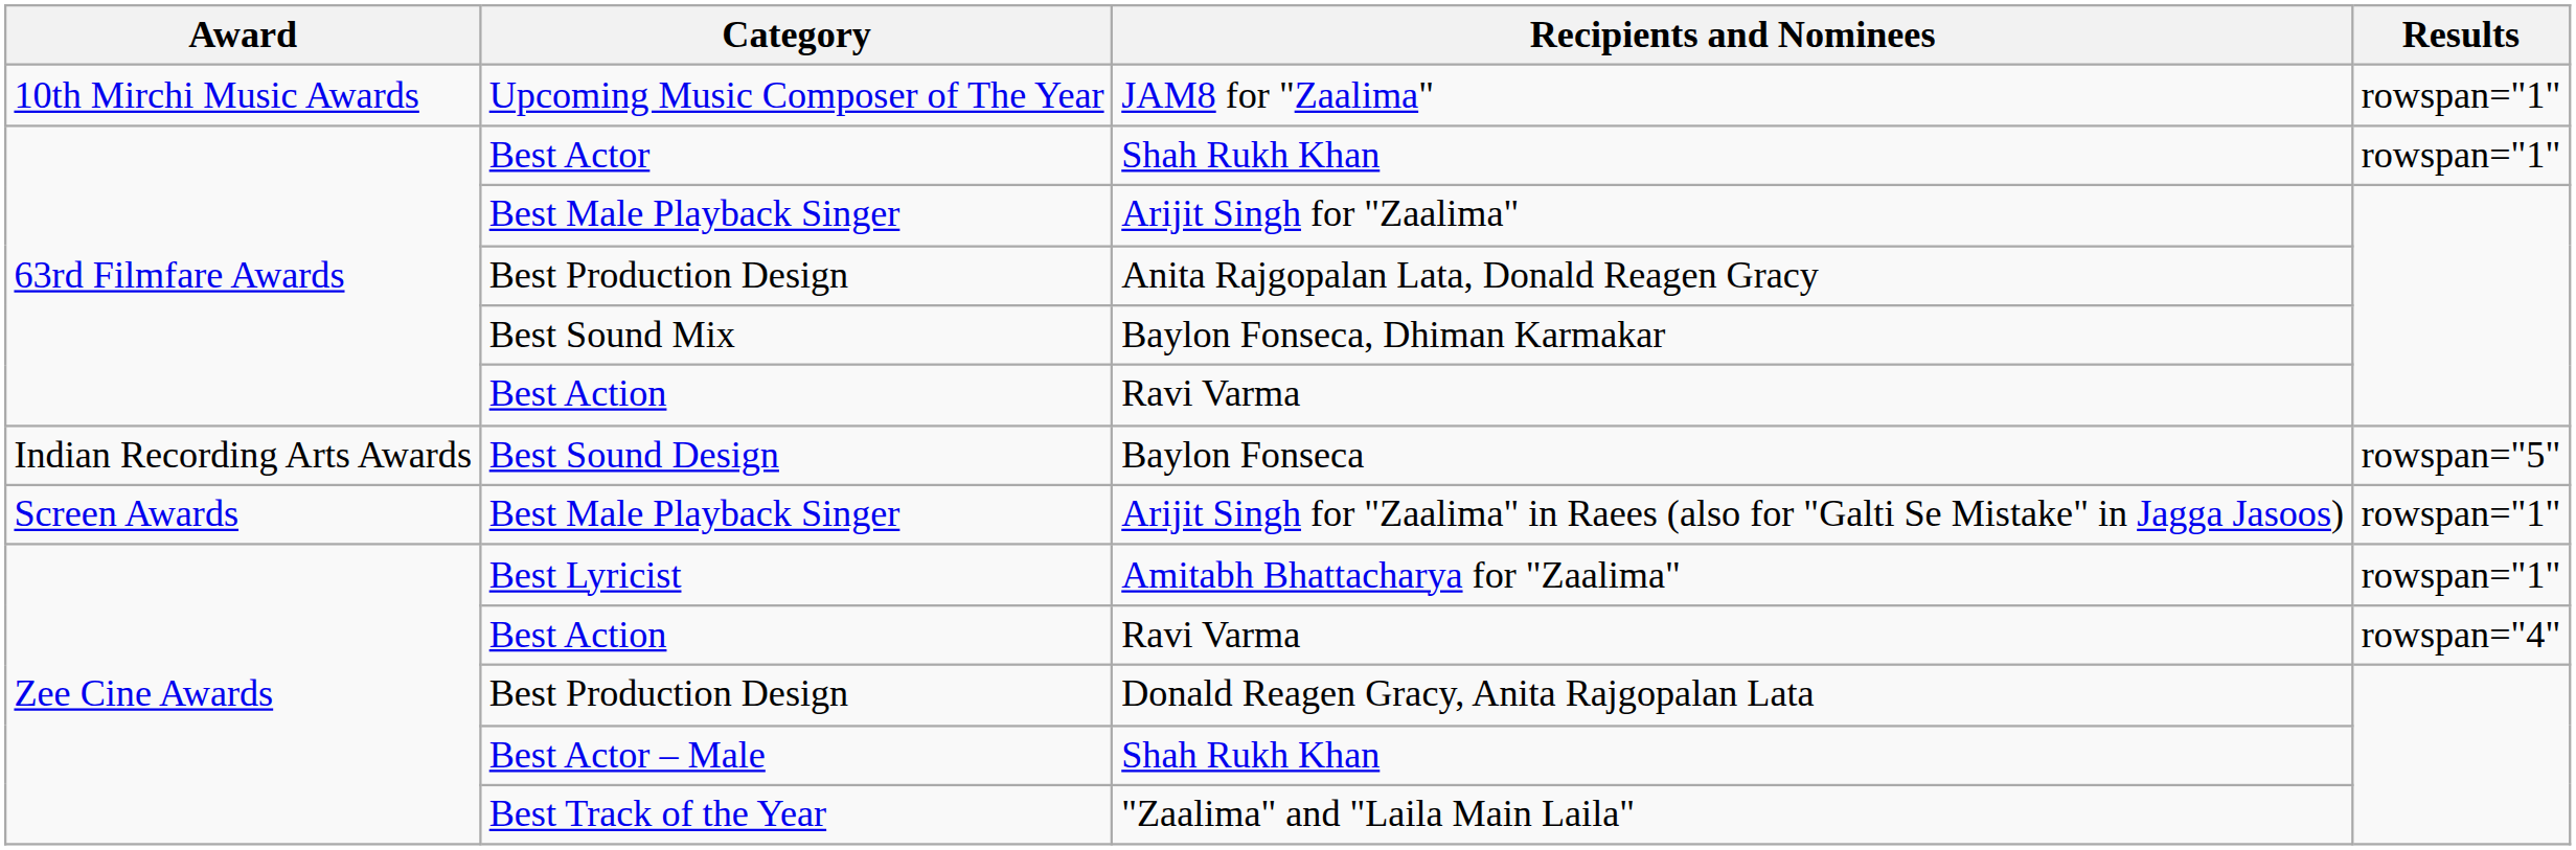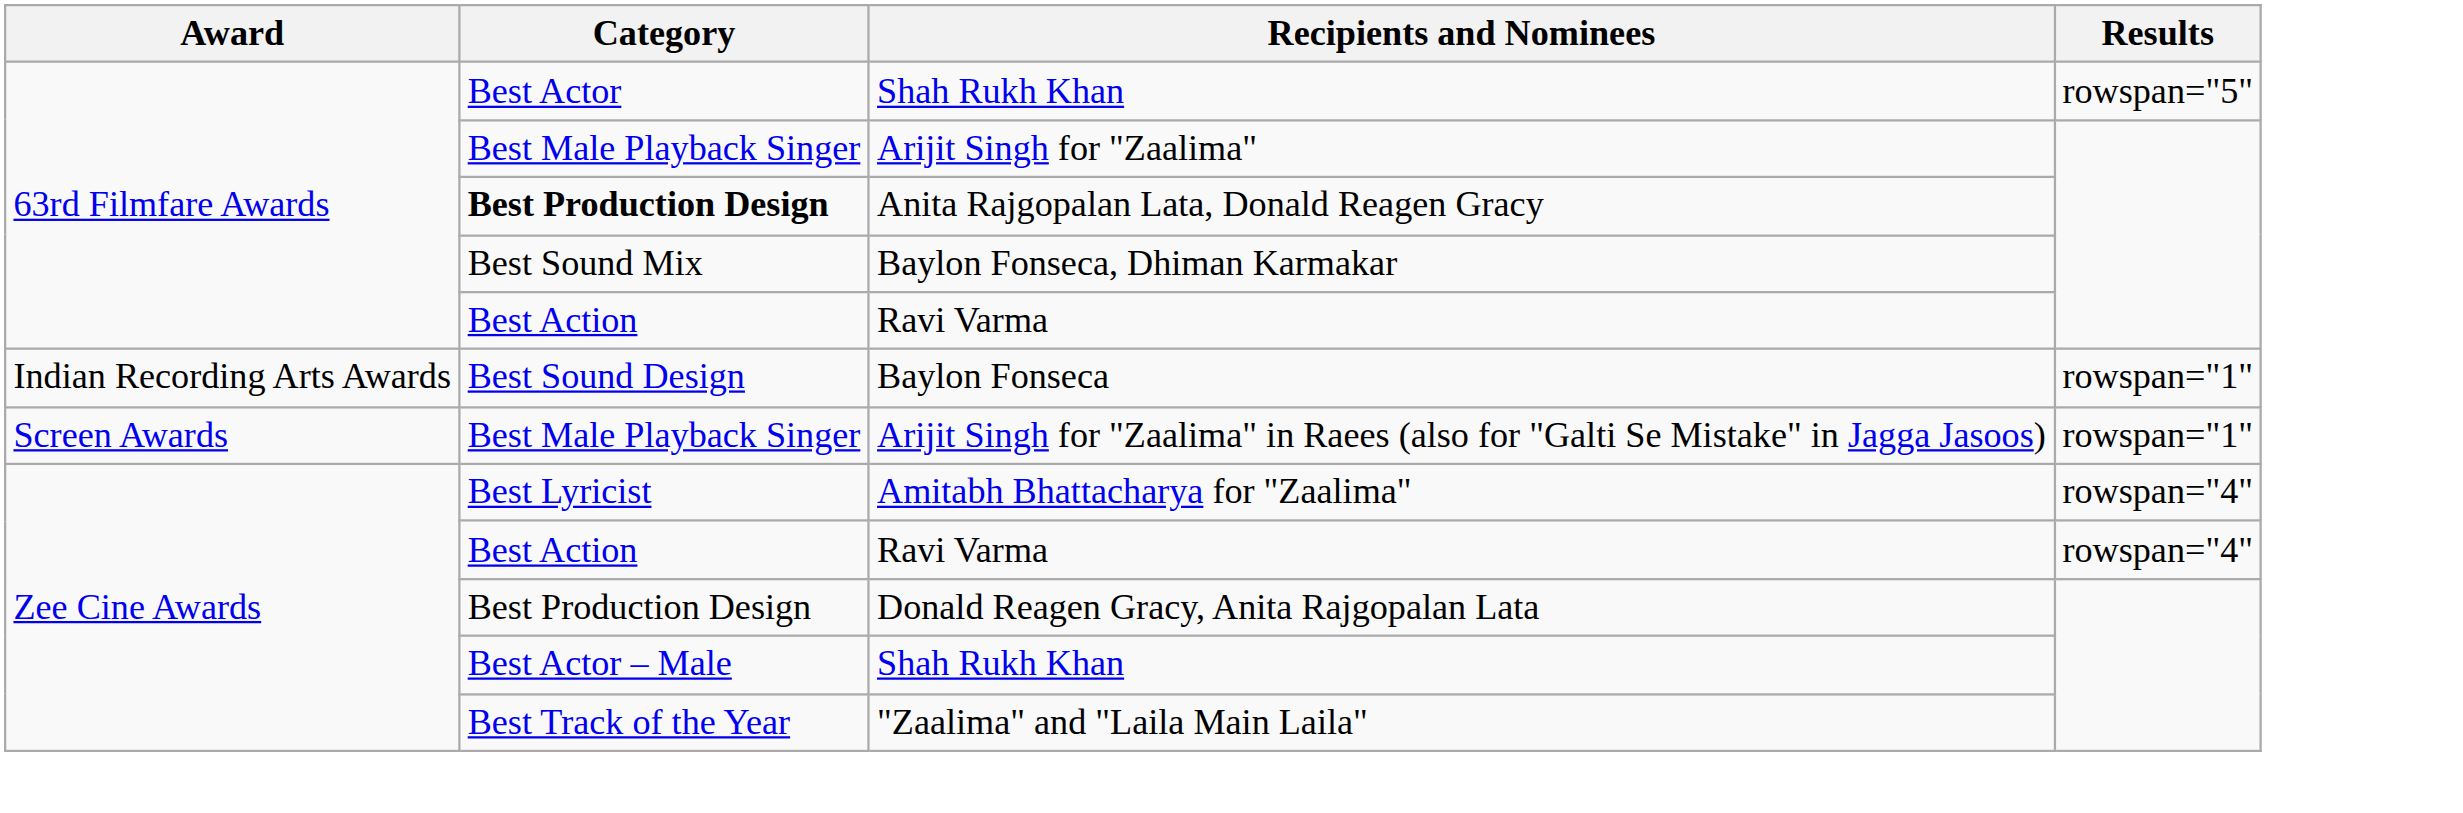- row: 10th Mirchi Music Awards | Upcoming Music Composer of The Year | JAM8 for "Zaalima" | rowspan="1"
63rd Filmfare Awards / Shah Rukh Khan | Results: rowspan="1" -> rowspan="5"
Anita Rajgopalan Lata, Donald Reagen Gracy | Category: normal -> bold
Baylon Fonseca | Results: rowspan="5" -> rowspan="1"
Amitabh Bhattacharya for "Zaalima" | Results: rowspan="1" -> rowspan="4"
